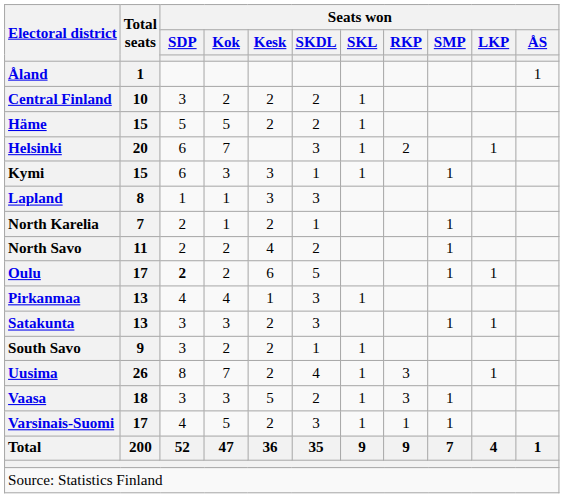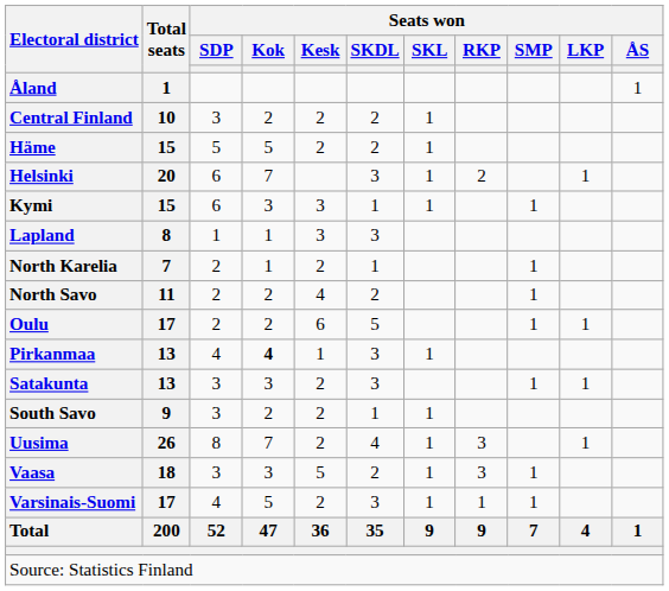Oulu | Seats won / SDP: bold -> normal
Pirkanmaa | Seats won / Kok: normal -> bold
